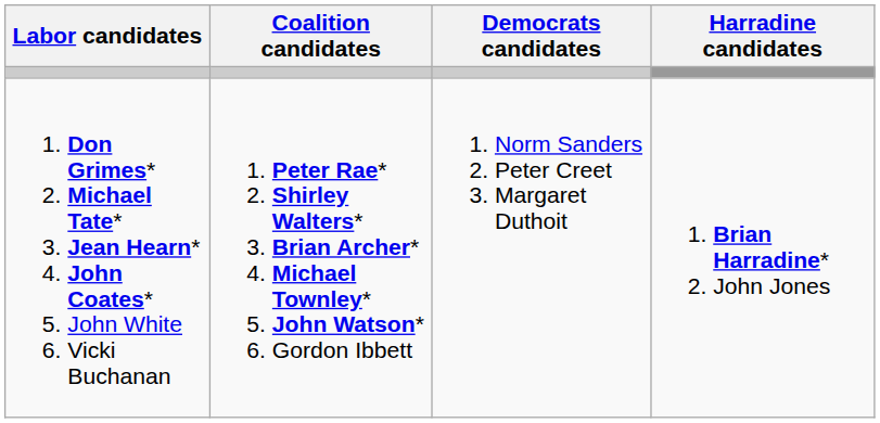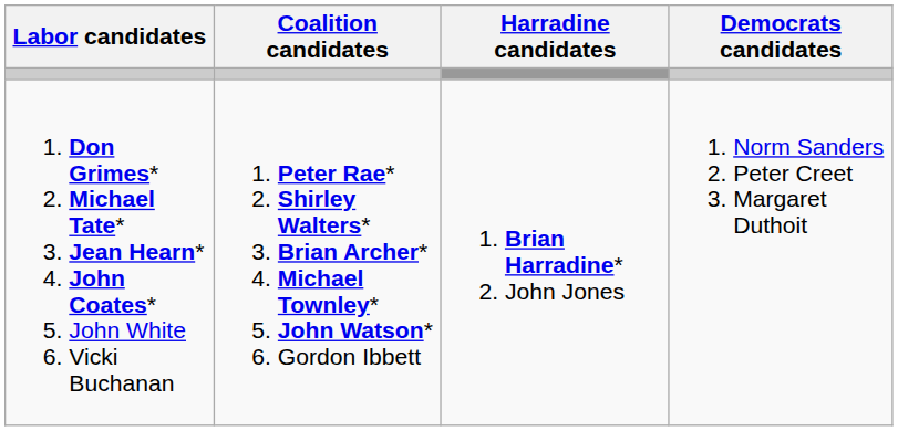columns swapped: Democrats candidates <-> Harradine candidates
